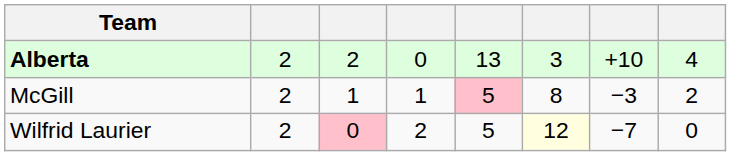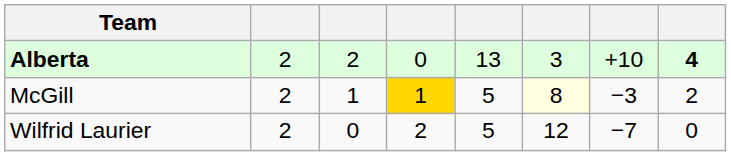Alberta | column 8: normal -> bold
McGill | column 4: no background -> gold background
McGill | column 5: pink background -> no background
McGill | column 6: no background -> lightyellow background
Wilfrid Laurier | column 3: pink background -> no background
Wilfrid Laurier | column 6: lightyellow background -> no background
